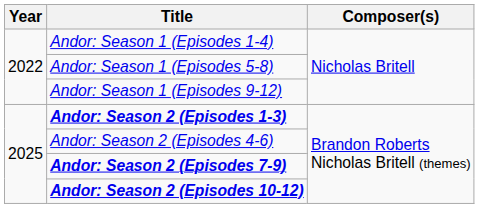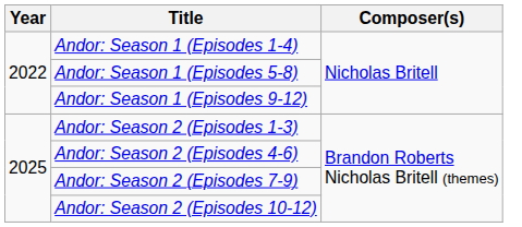Andor: Season 2 (Episodes 1-3) | Title: bold -> normal
Andor: Season 2 (Episodes 7-9) | Title: bold -> normal
Andor: Season 2 (Episodes 10-12) | Title: bold -> normal
